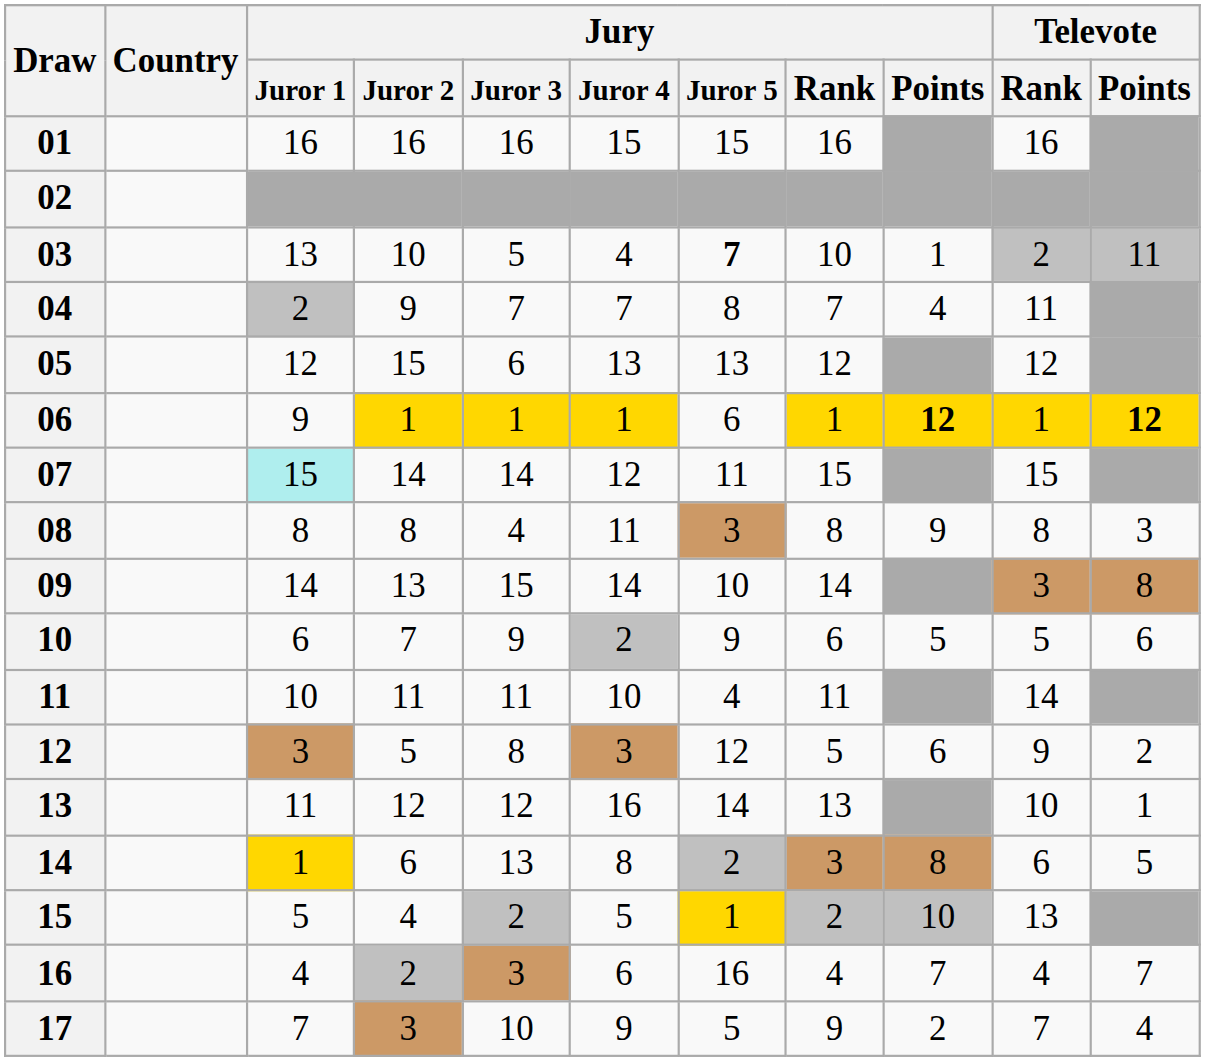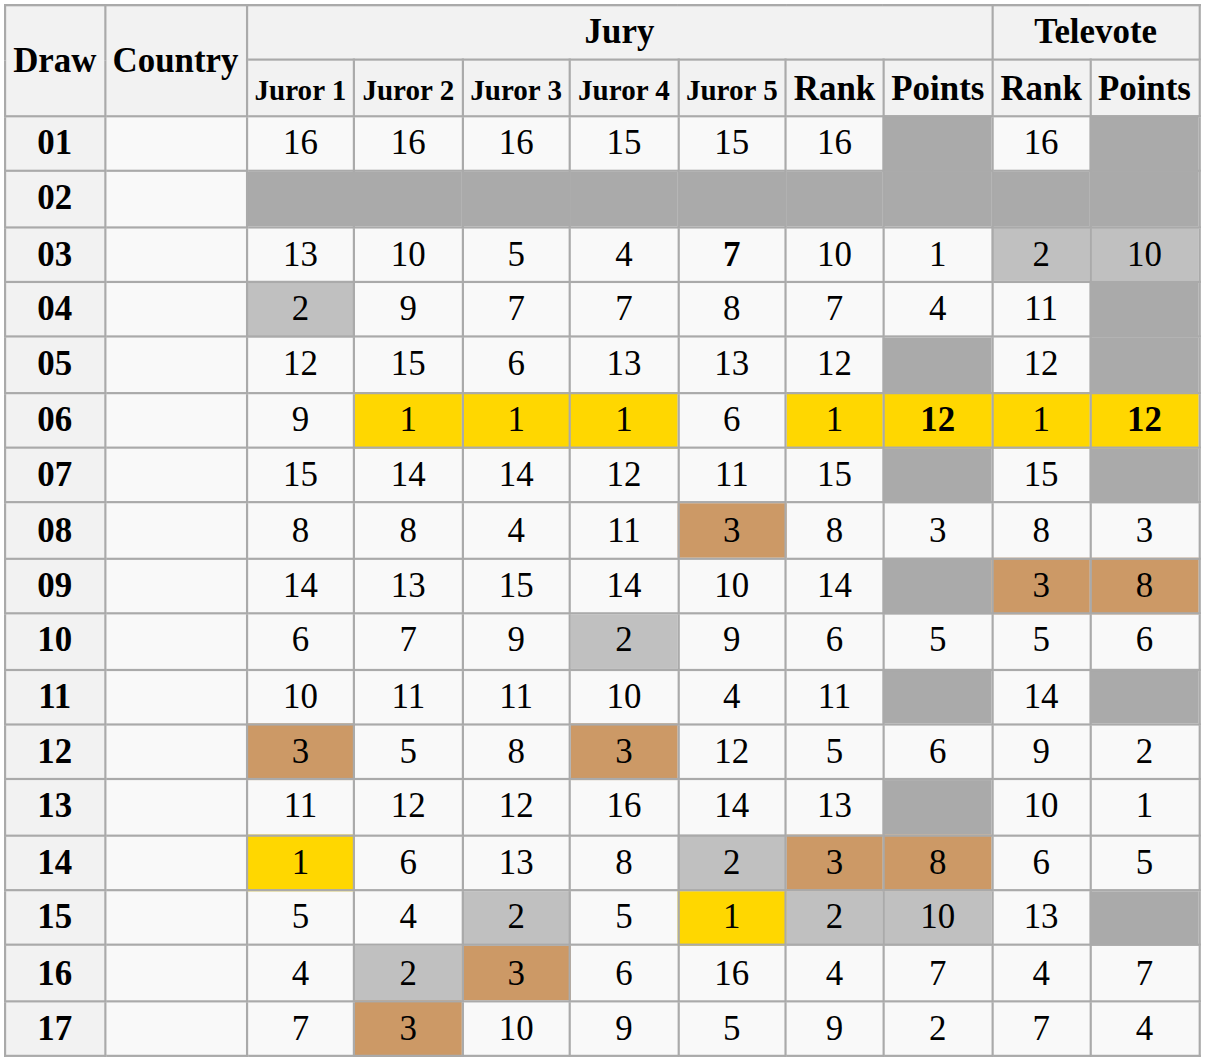03 | Televote / Points: 11 -> 10
07 | Jury / Juror 1: paleturquoise background -> no background
08 | Jury / Points: 9 -> 3
